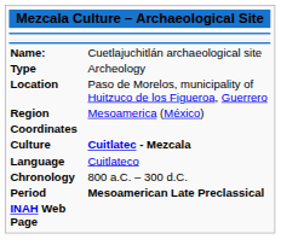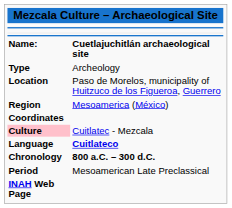Name: | column 2: normal -> bold
Culture | column 1: no background -> pink background
Culture | column 2: bold -> normal
Language | column 2: normal -> bold
Chronology | column 2: normal -> bold
Period | column 2: bold -> normal
